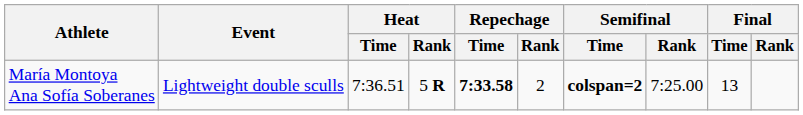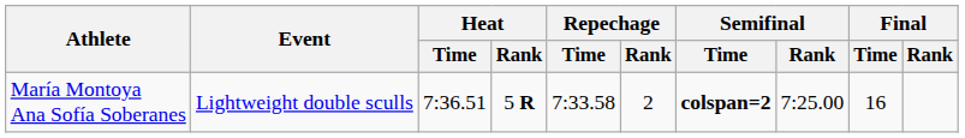María Montoya Ana Sofía Soberanes | Repechage / Time: bold -> normal
María Montoya Ana Sofía Soberanes | Final / Time: 13 -> 16
